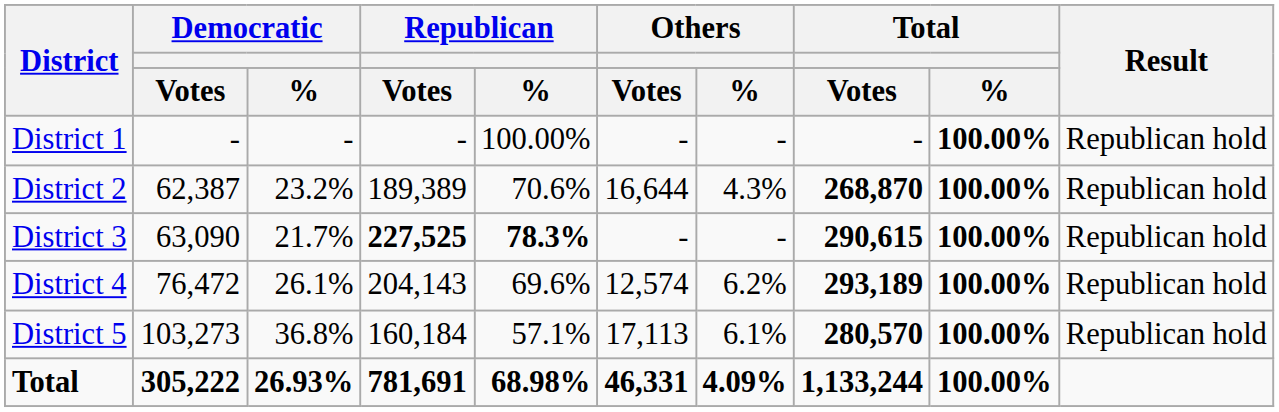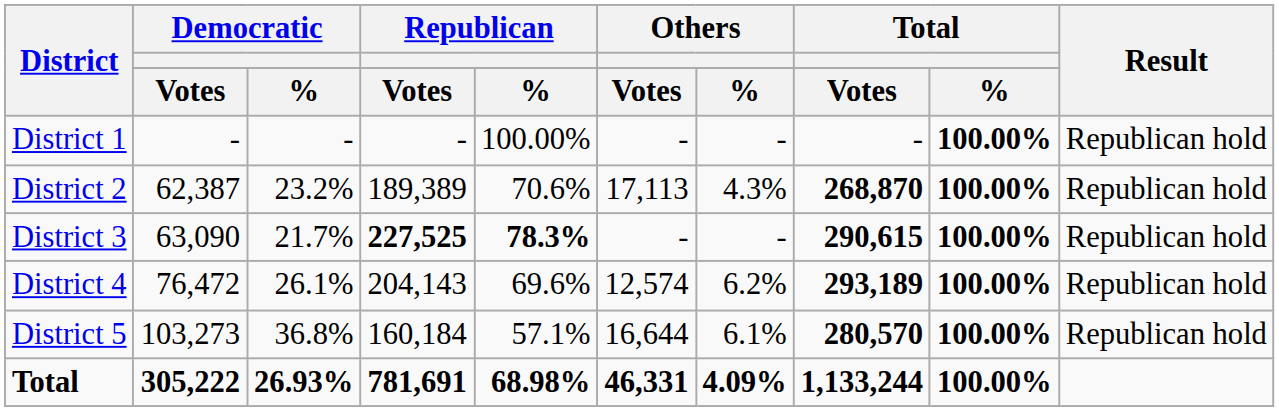District 2 | Others / Votes: 16,644 -> 17,113
District 5 | Others / Votes: 17,113 -> 16,644
